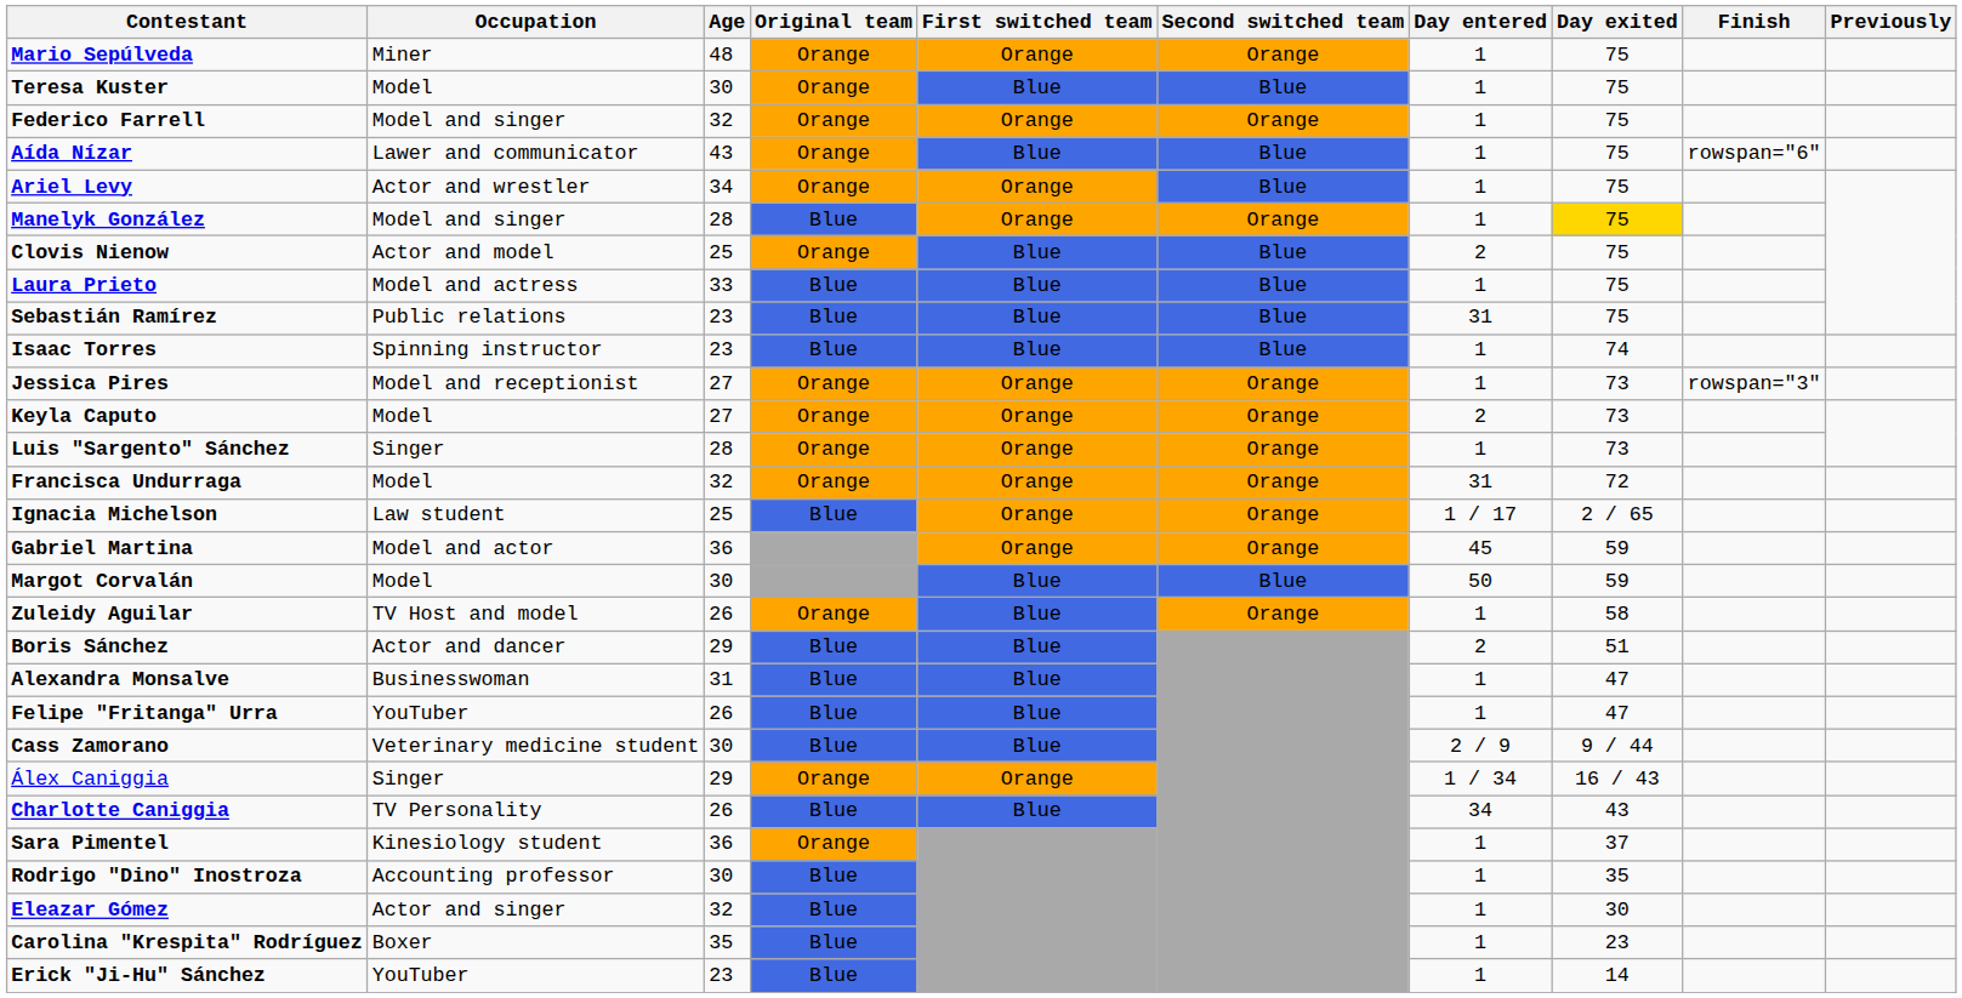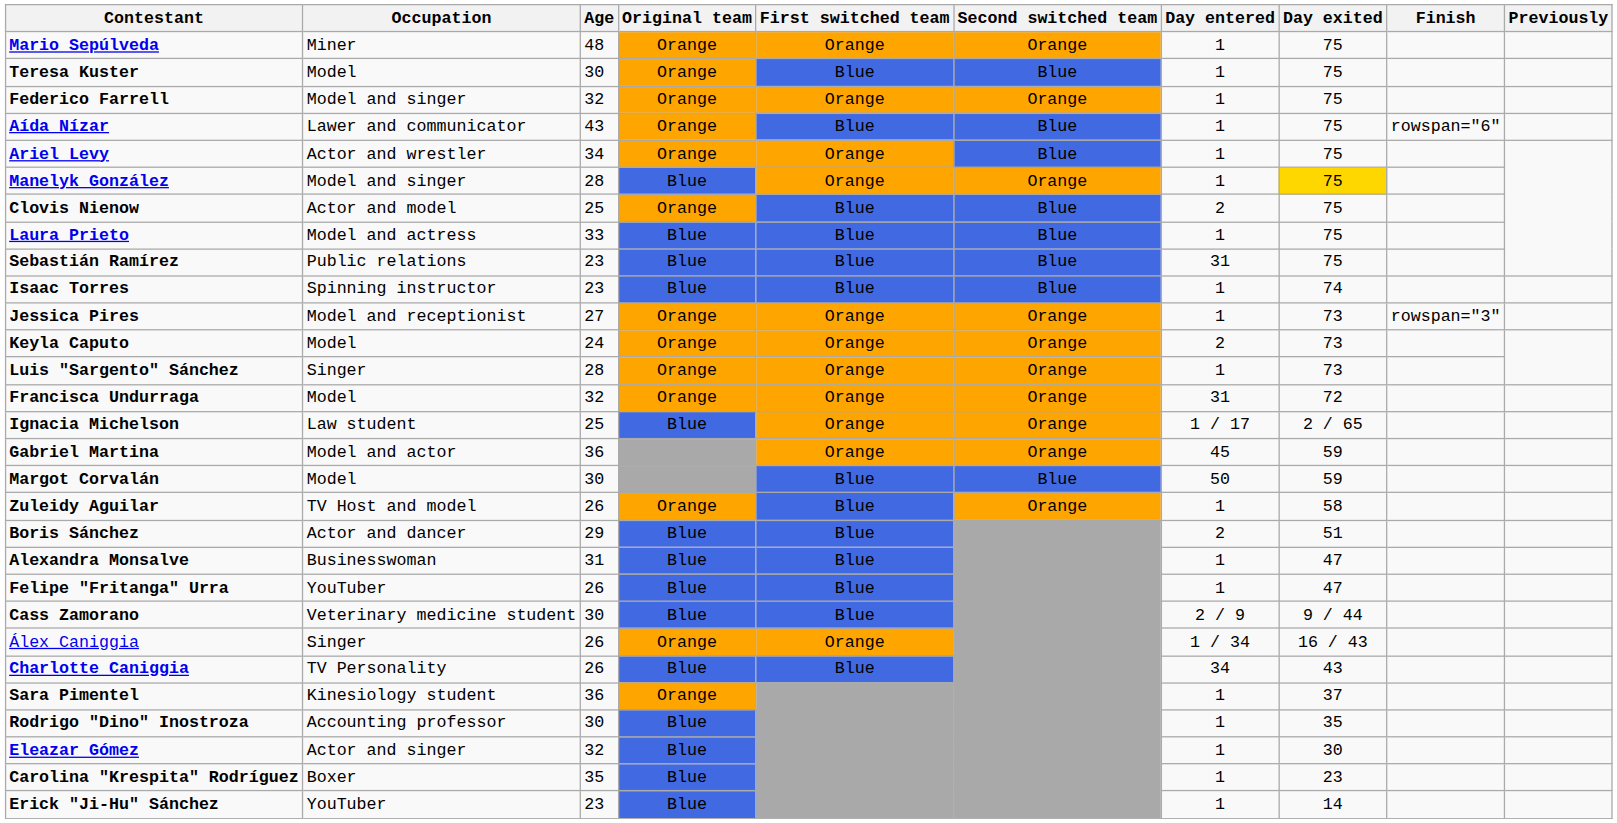Keyla Caputo | Age: 27 -> 24
Álex Caniggia | Age: 29 -> 26
